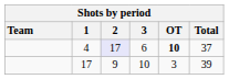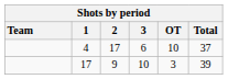4 | 2: lavender background -> no background
4 | OT: bold -> normal
